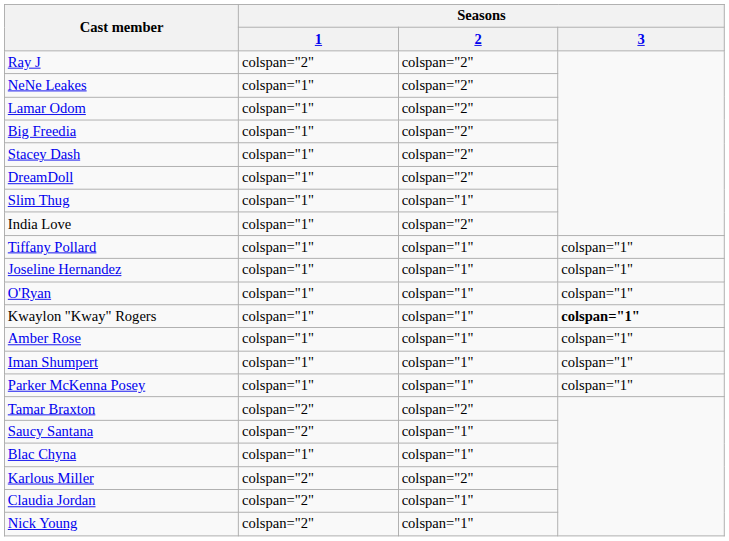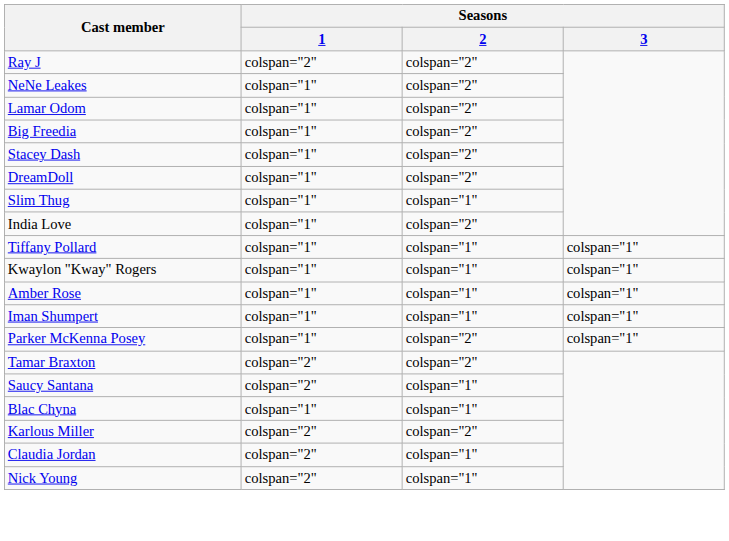- row: Joseline Hernandez | colspan="1" | colspan="1" | colspan="1"
- row: O'Ryan | colspan="1" | colspan="1" | colspan="1"
Kwaylon "Kway" Rogers | Seasons / 3: bold -> normal
Parker McKenna Posey | Seasons / 2: colspan="1" -> colspan="2"
